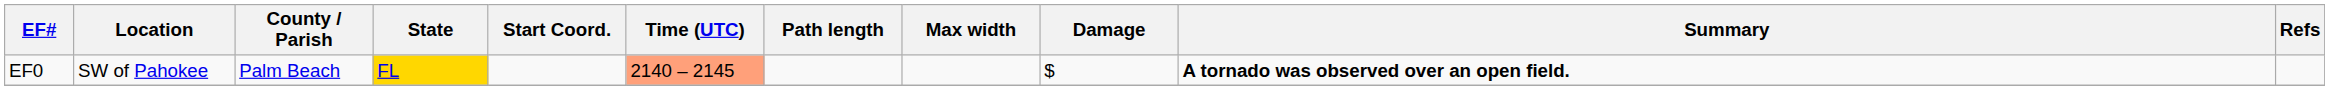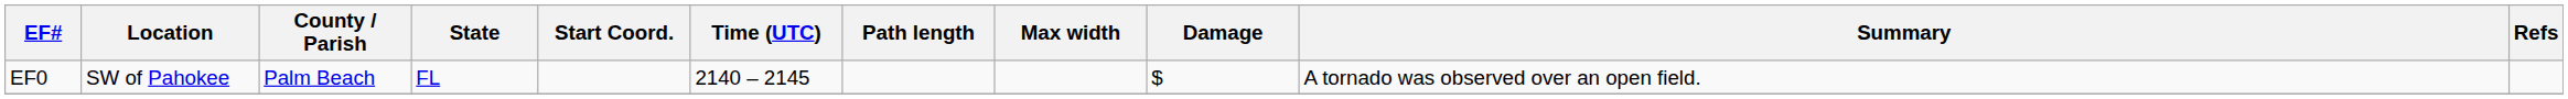EF0 | State: gold background -> no background
EF0 | Time (UTC): lightsalmon background -> no background
EF0 | Summary: bold -> normal
